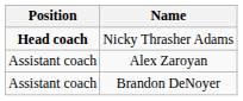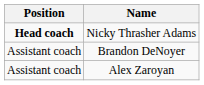rows swapped: Brandon DeNoyer <-> Alex Zaroyan
